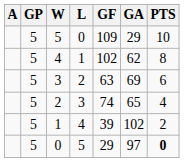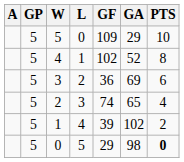row 3 | GA: 62 -> 52
row 4 | GF: 63 -> 36
row 7 | GA: 97 -> 98
